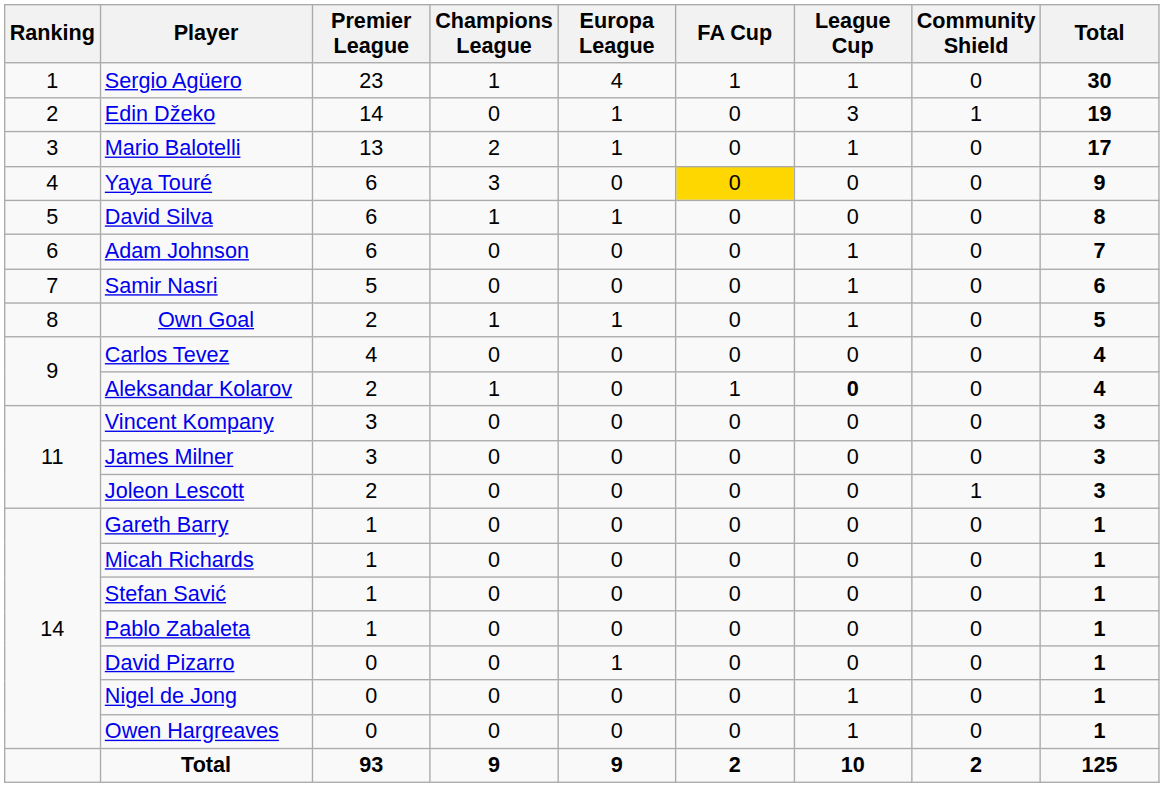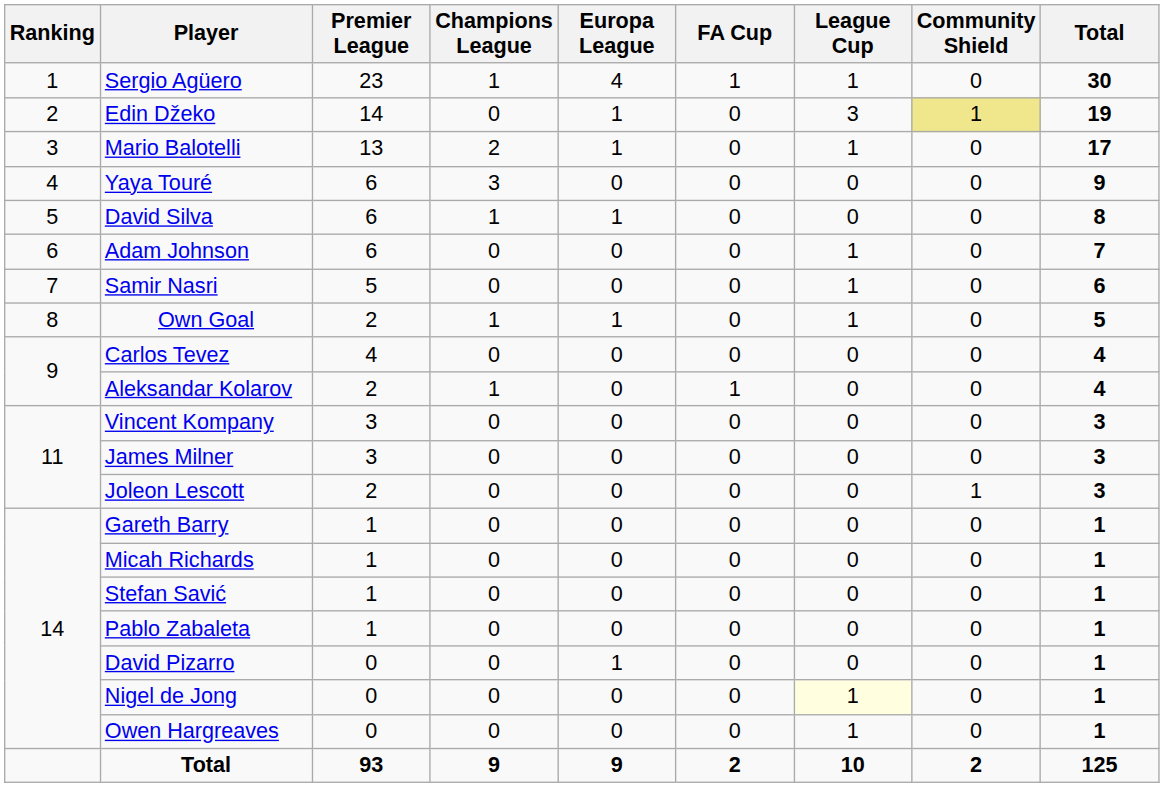Edin Džeko | Community Shield: no background -> khaki background
Yaya Touré | FA Cup: gold background -> no background
Aleksandar Kolarov | League Cup: bold -> normal
Nigel de Jong | League Cup: no background -> lightyellow background
